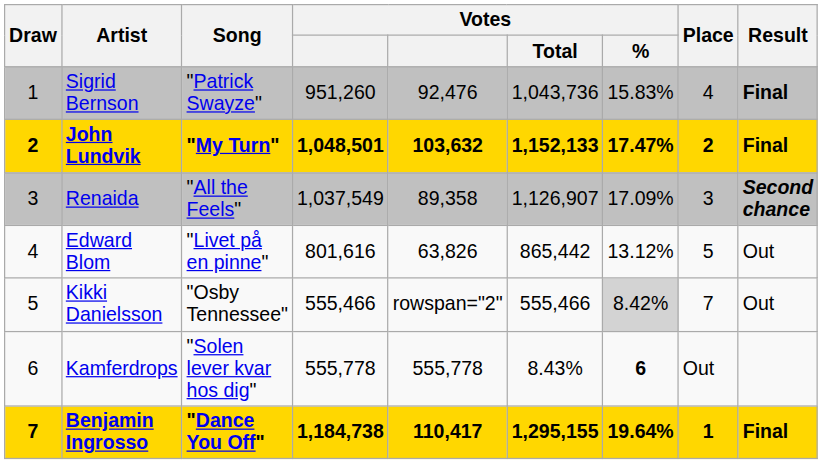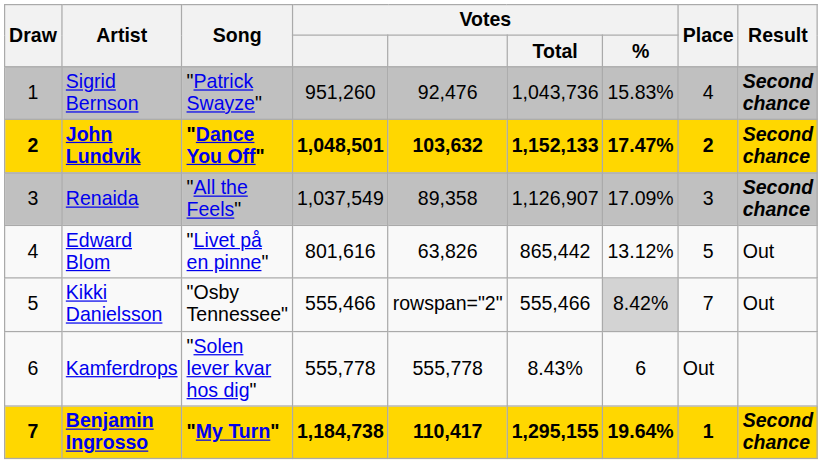Sigrid Bernson | Result: Final -> Second chance
John Lundvik | Song: "My Turn" -> "Dance You Off"
John Lundvik | Result: Final -> Second chance
Kamferdrops | Votes / %: bold -> normal
Benjamin Ingrosso | Song: "Dance You Off" -> "My Turn"
Benjamin Ingrosso | Result: Final -> Second chance
